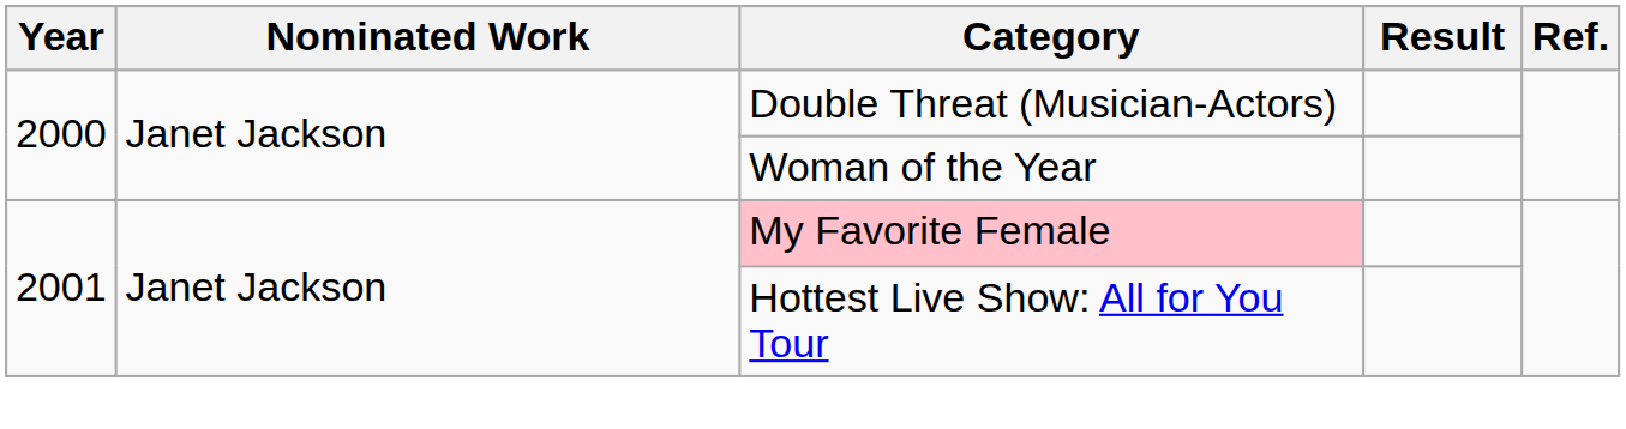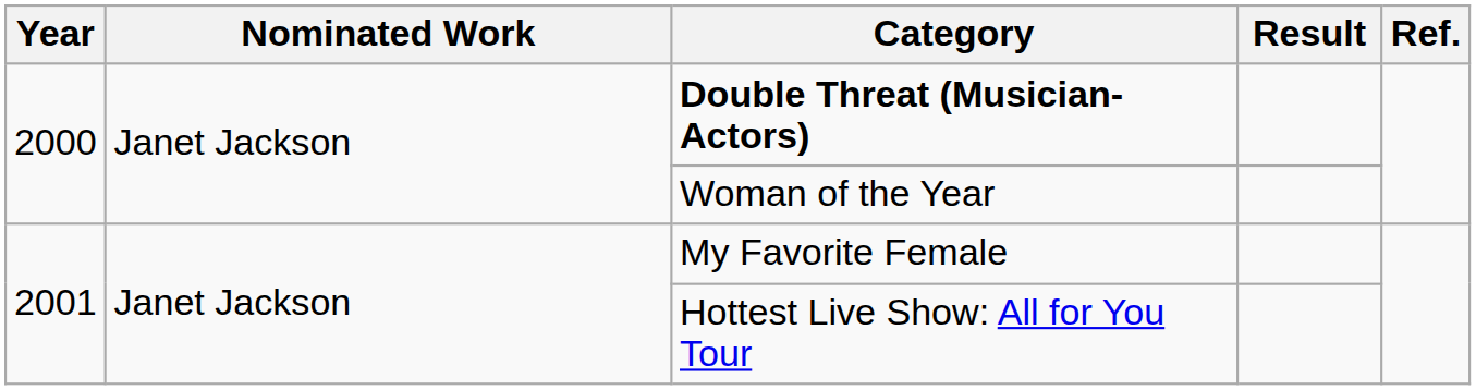Double Threat (Musician-Actors) | Category: normal -> bold
My Favorite Female | Category: pink background -> no background
